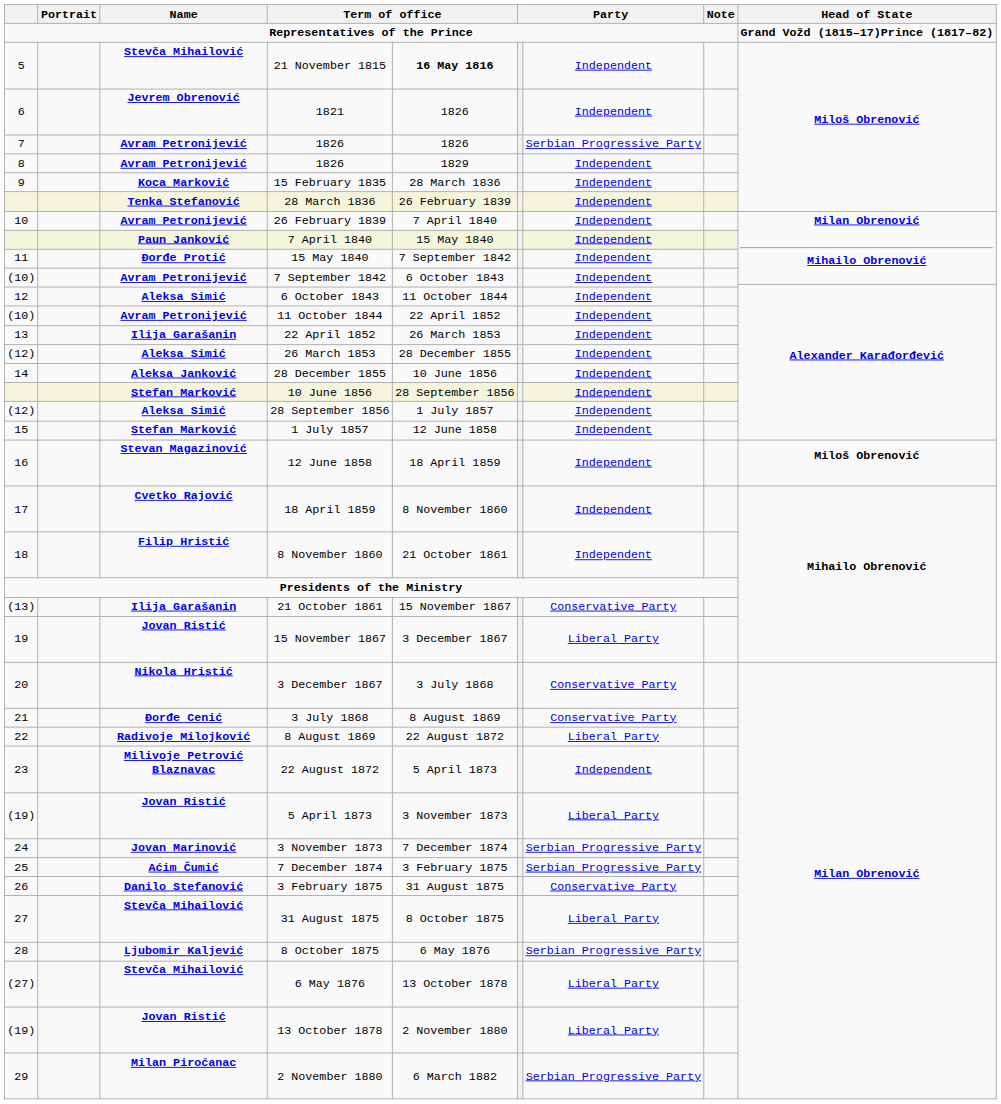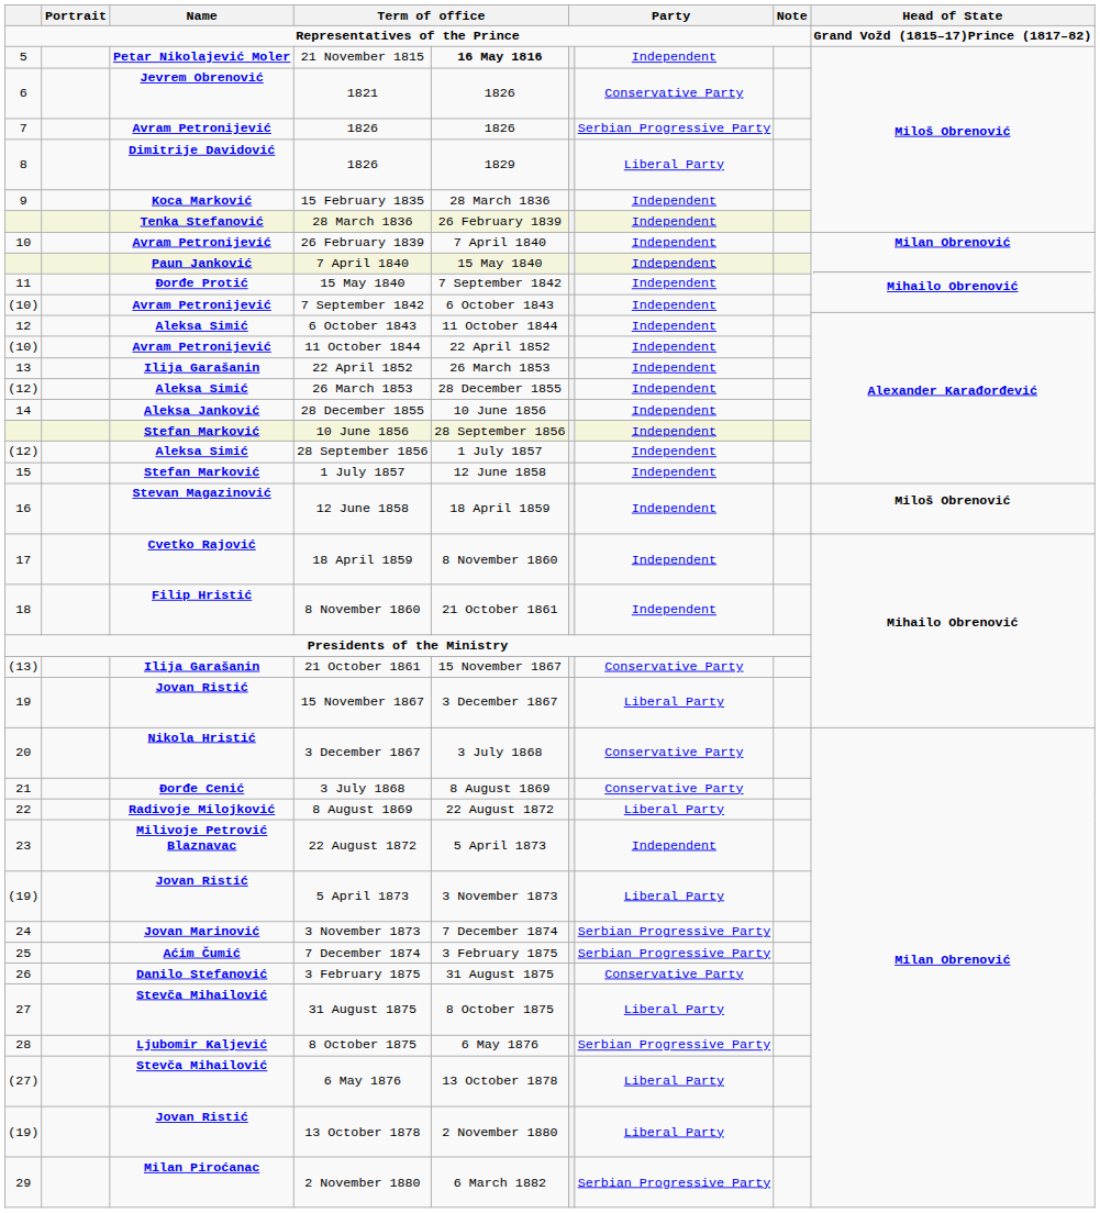21 November 1815 | Name: Stevča Mihailović -> Petar Nikolajević Moler
1821 | column 7: Independent -> Conservative Party
8 / 1826 | Name: Avram Petronijević -> Dimitrije Davidović
8 / 1826 | column 7: Independent -> Liberal Party
